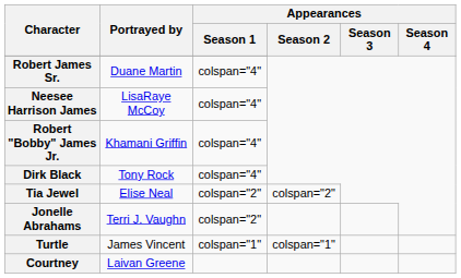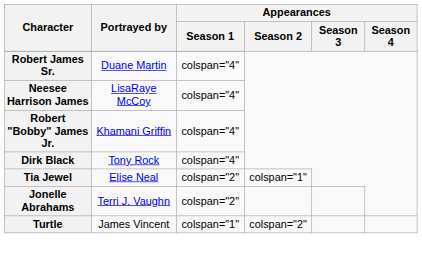Tia Jewel | Appearances / Season 2: colspan="2" -> colspan="1"
Turtle | Appearances / Season 2: colspan="1" -> colspan="2"
- row: Courtney | Laivan Greene
